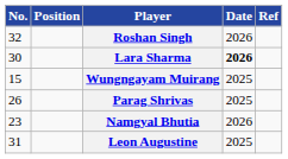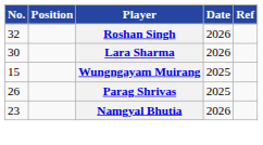Lara Sharma | Date: bold -> normal
- row: 31 | Leon Augustine | 2025
